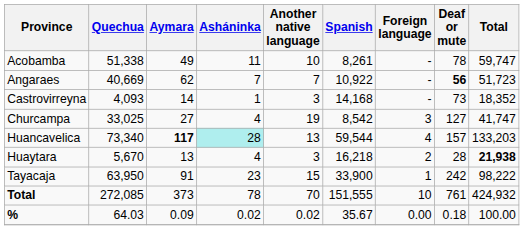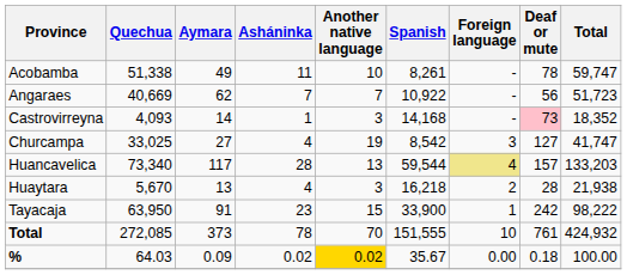Angaraes | Deaf or mute: bold -> normal
Castrovirreyna | Deaf or mute: no background -> pink background
Huancavelica | Aymara: bold -> normal
Huancavelica | Asháninka: paleturquoise background -> no background
Huancavelica | Foreign language: no background -> khaki background
Huaytara | Total: bold -> normal
% | Another native language: no background -> gold background
